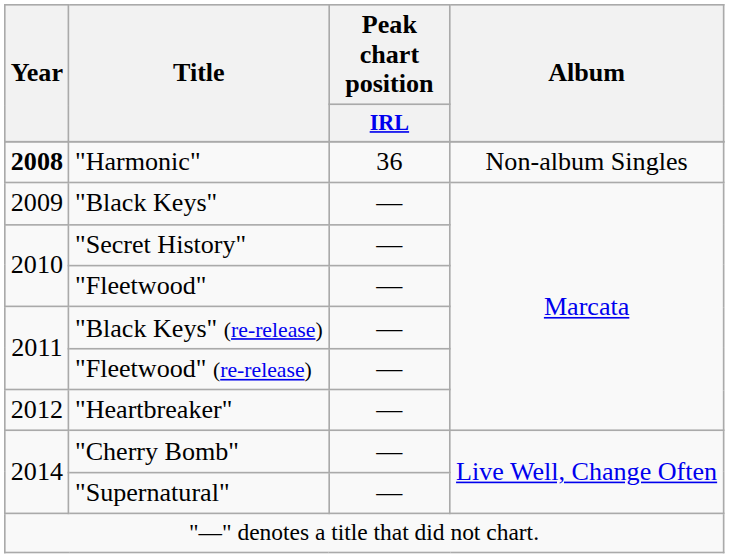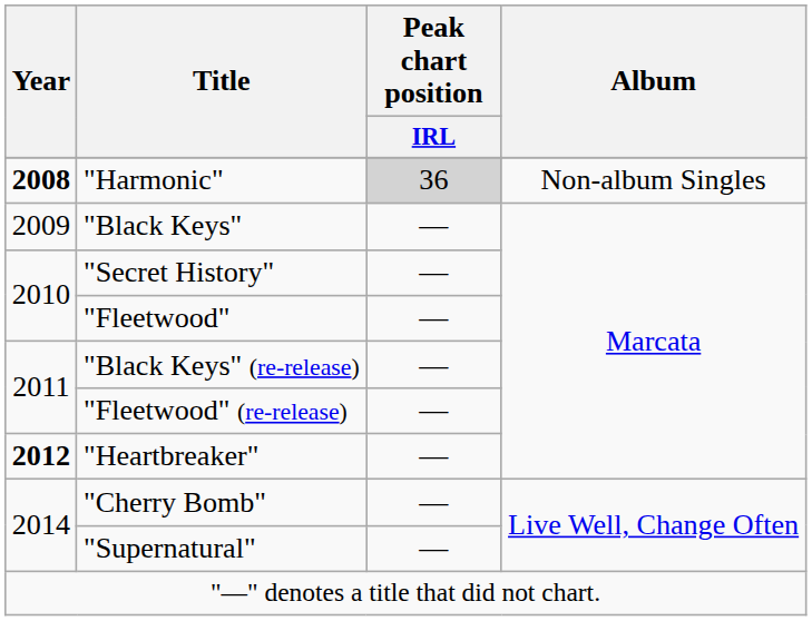"Harmonic" | Peak chart position / IRL: no background -> lightgrey background
"Heartbreaker" | Year: normal -> bold
